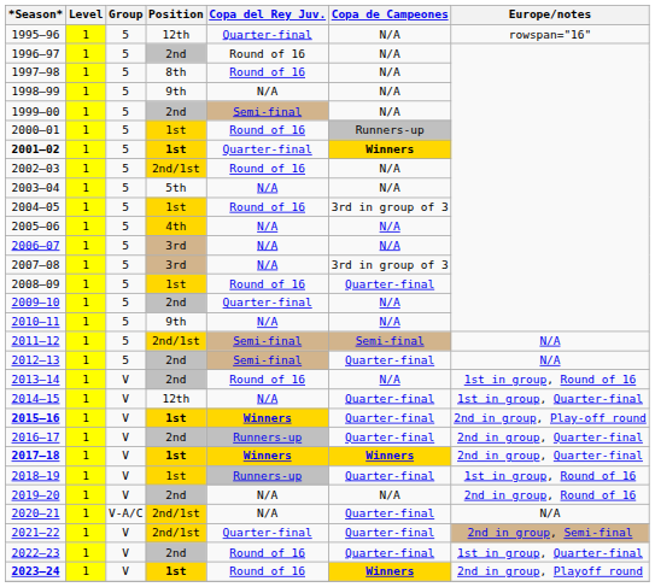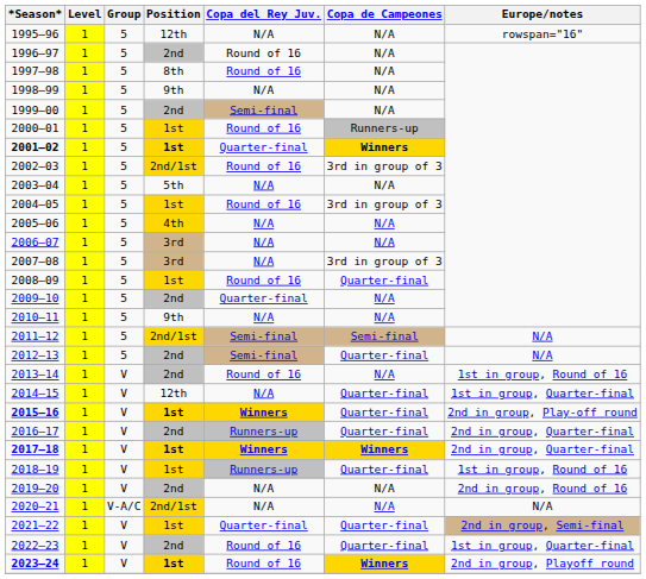1995–96 | Copa del Rey Juv.: Quarter-final -> N/A
2002–03 | Copa de Campeones: N/A -> 3rd in group of 3
2020–21 | Copa de Campeones: Quarter-final -> N/A
2021–22 | Position: 2nd/1st -> 1st
